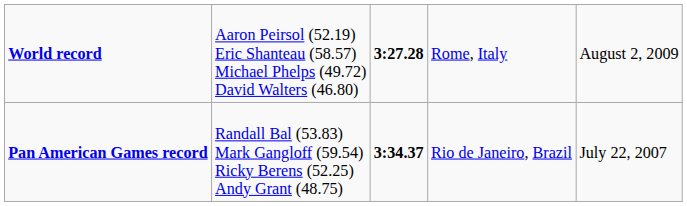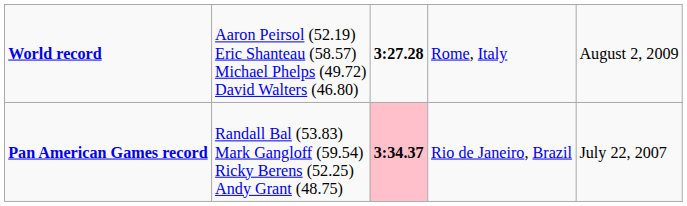Pan American Games record | column 3: no background -> pink background
